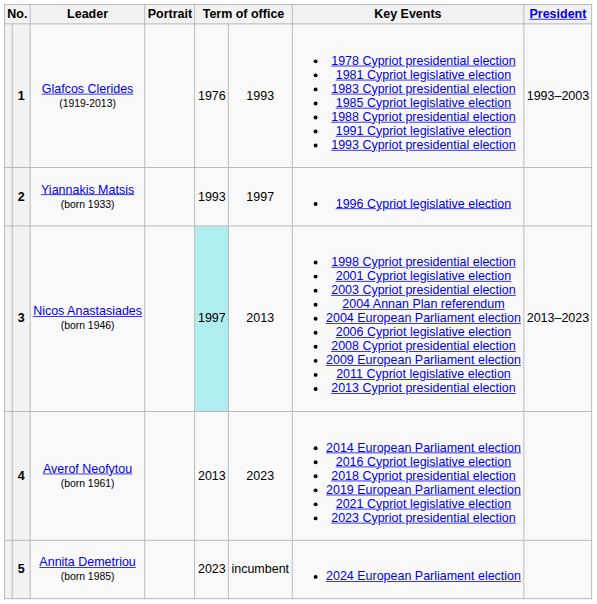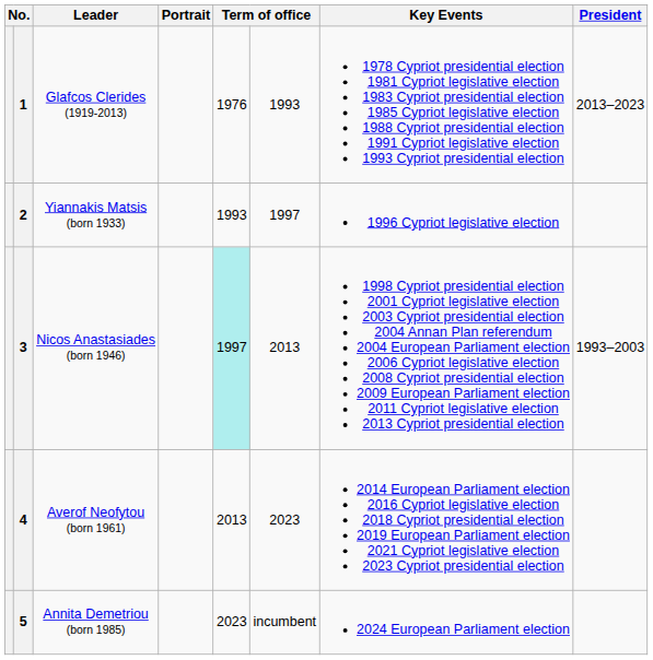1 | President: 1993–2003 -> 2013–2023
3 | President: 2013–2023 -> 1993–2003
